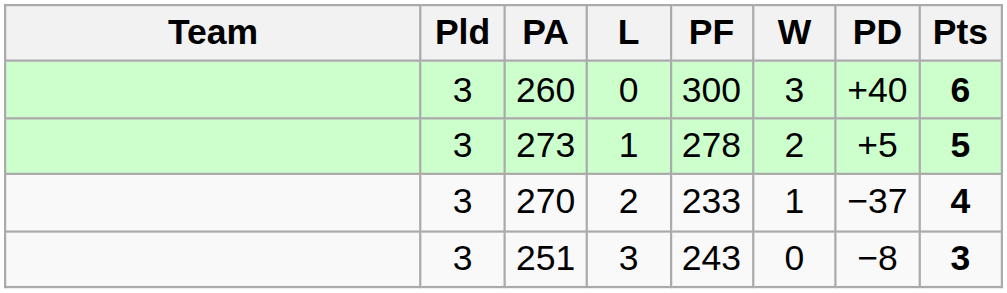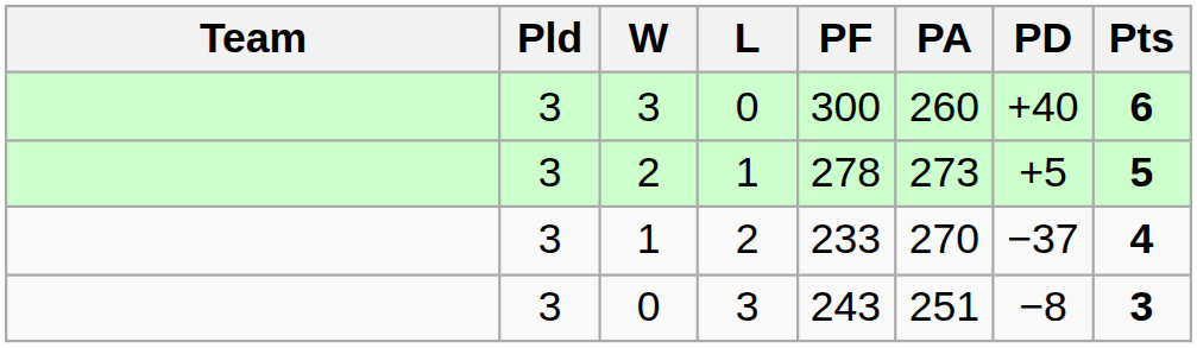columns swapped: W <-> PA
